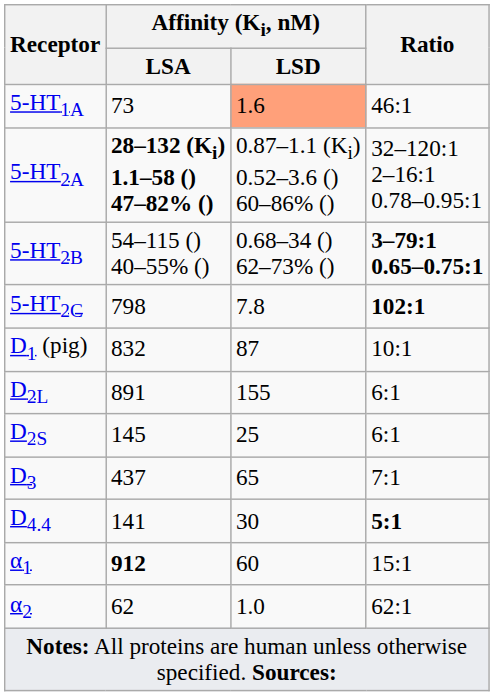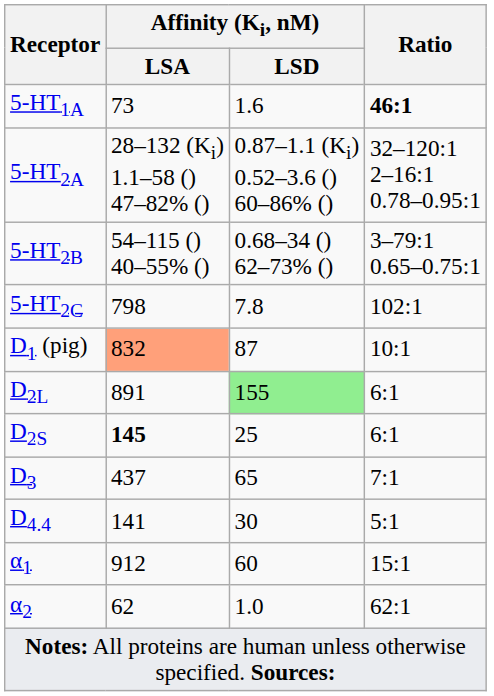5-HT1A | Affinity (Ki, nM) / LSD: lightsalmon background -> no background
5-HT1A | Ratio: normal -> bold
5-HT2A | Affinity (Ki, nM) / LSA: bold -> normal
5-HT2B | Ratio: bold -> normal
5-HT2C | Ratio: bold -> normal
D1 (pig) | Affinity (Ki, nM) / LSA: no background -> lightsalmon background
D2L | Affinity (Ki, nM) / LSD: no background -> lightgreen background
D2S | Affinity (Ki, nM) / LSA: normal -> bold
D4.4 | Ratio: bold -> normal
α1 | Affinity (Ki, nM) / LSA: bold -> normal
